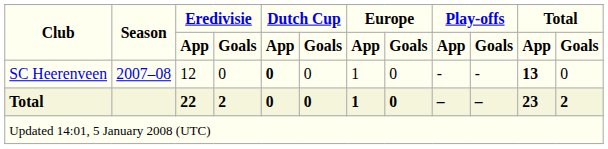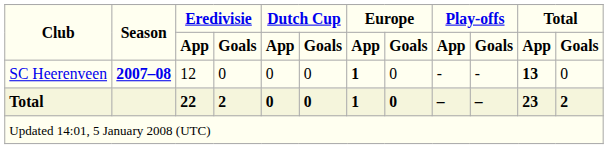SC Heerenveen | Season: normal -> bold
SC Heerenveen | Dutch Cup / App: bold -> normal
SC Heerenveen | Europe / App: normal -> bold
